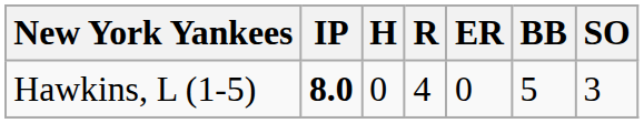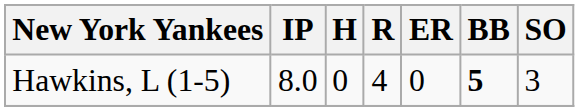Hawkins, L (1-5) | IP: bold -> normal
Hawkins, L (1-5) | BB: normal -> bold
